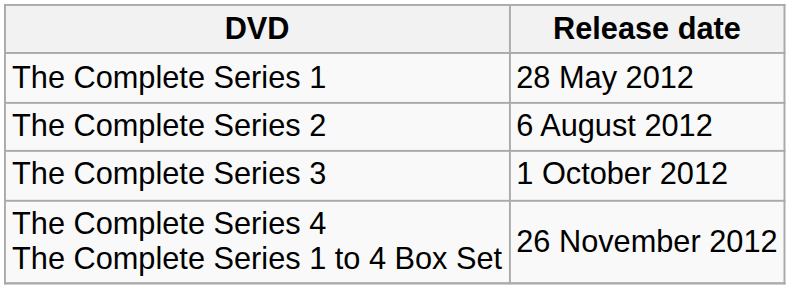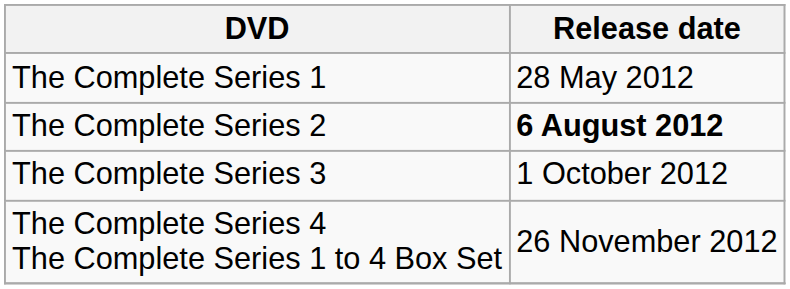The Complete Series 2 | Release date: normal -> bold
